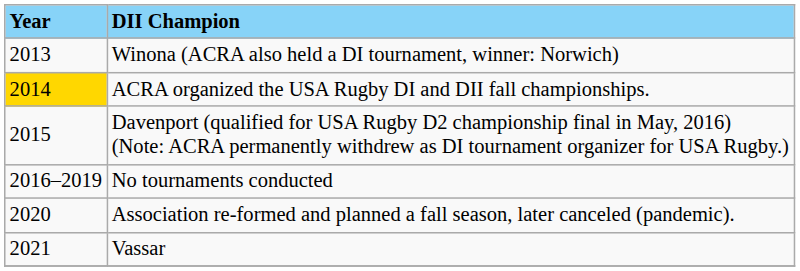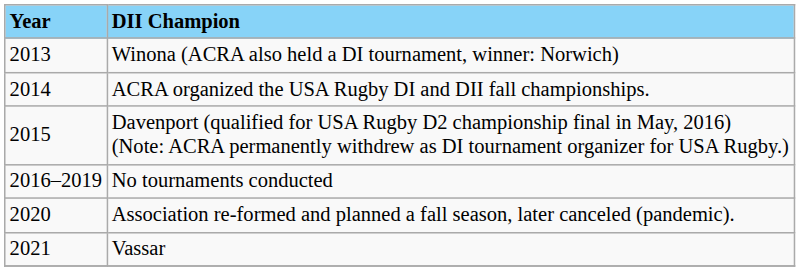ACRA organized the USA Rugby DI and DII fall championships. | Year: gold background -> no background
